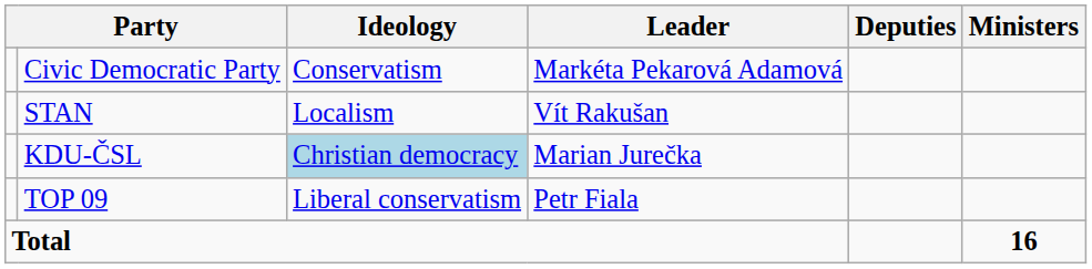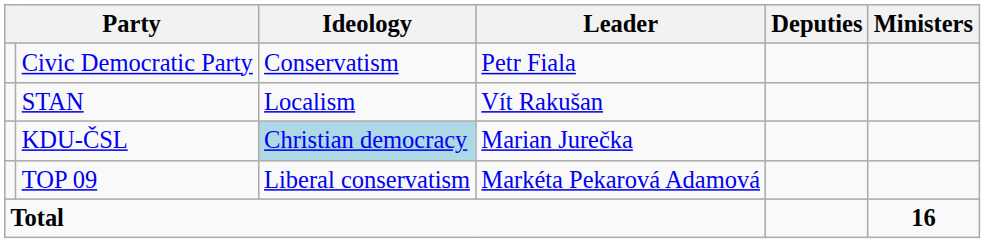Civic Democratic Party | Leader: Markéta Pekarová Adamová -> Petr Fiala
TOP 09 | Leader: Petr Fiala -> Markéta Pekarová Adamová
